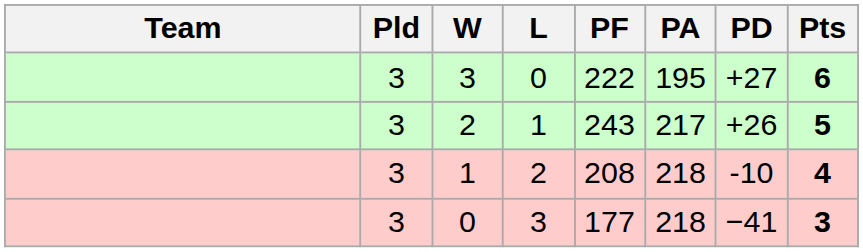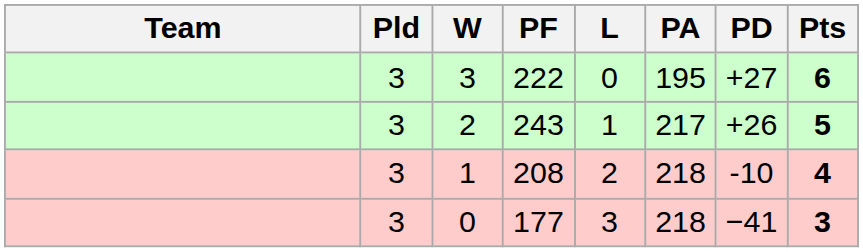columns swapped: L <-> PF
